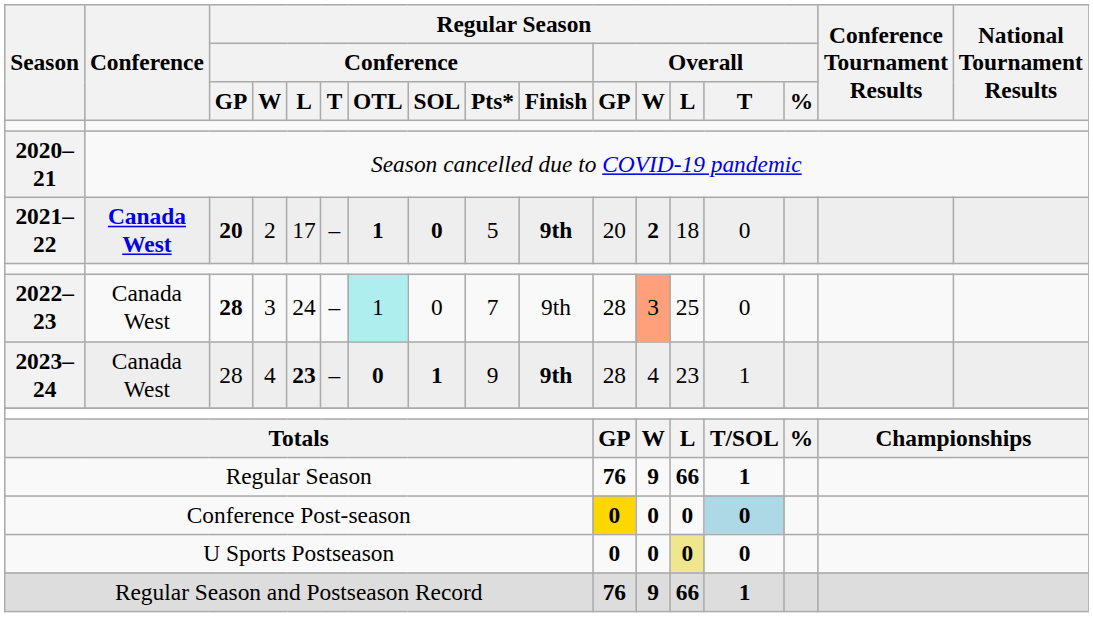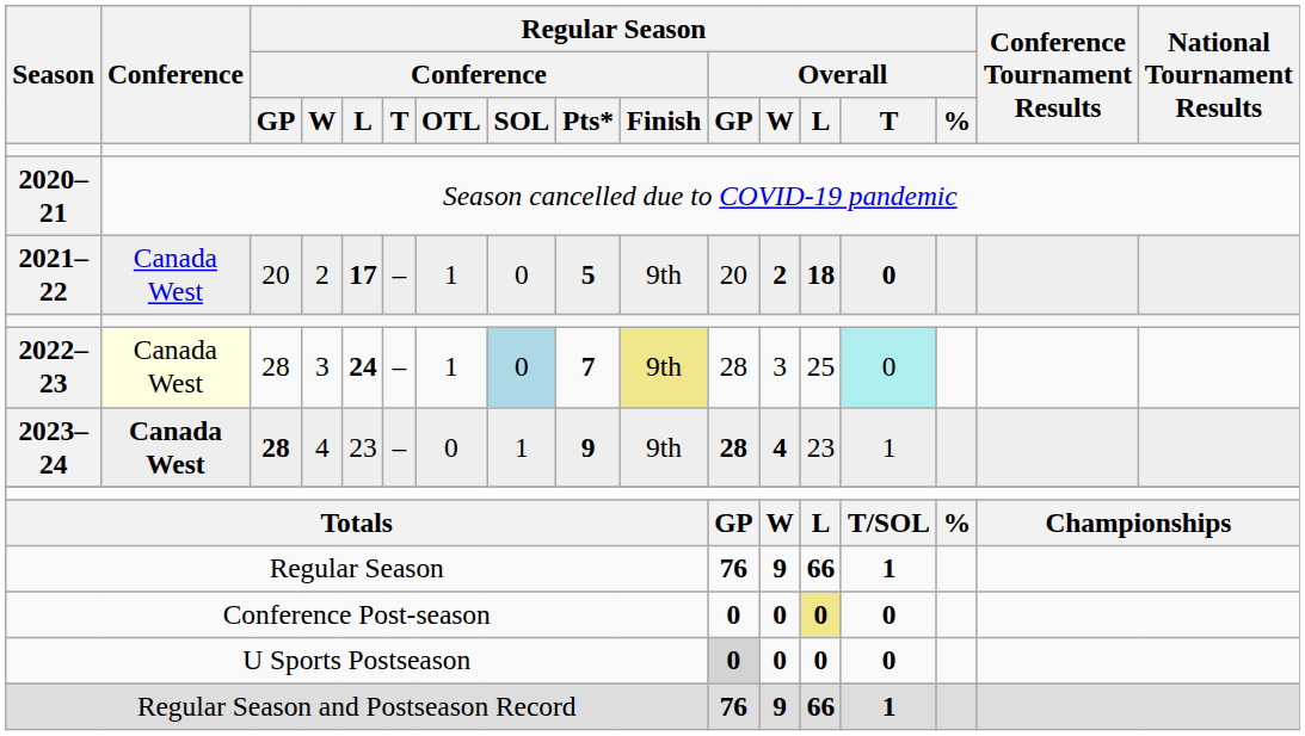2021–22 | Conference: bold -> normal
2021–22 | Regular Season / Conference / GP: bold -> normal
2021–22 | Regular Season / Conference / L: normal -> bold
2021–22 | Regular Season / Conference / OTL: bold -> normal
2021–22 | Regular Season / Conference / SOL: bold -> normal
2021–22 | Regular Season / Conference / Pts*: normal -> bold
2021–22 | Regular Season / Conference / Finish: bold -> normal
2021–22 | Regular Season / Overall / L: normal -> bold
2021–22 | Regular Season / Overall / T: normal -> bold
2022–23 | Conference: no background -> lightyellow background
2022–23 | Regular Season / Conference / GP: bold -> normal
2022–23 | Regular Season / Conference / L: normal -> bold
2022–23 | Regular Season / Conference / OTL: paleturquoise background -> no background
2022–23 | Regular Season / Conference / SOL: no background -> lightblue background
2022–23 | Regular Season / Conference / Pts*: normal -> bold
2022–23 | Regular Season / Conference / Finish: no background -> khaki background
2022–23 | Regular Season / Overall / W: lightsalmon background -> no background
2022–23 | Regular Season / Overall / T: no background -> paleturquoise background
2023–24 | Conference: normal -> bold
2023–24 | Regular Season / Conference / GP: normal -> bold
2023–24 | Regular Season / Conference / L: bold -> normal
2023–24 | Regular Season / Conference / OTL: bold -> normal
2023–24 | Regular Season / Conference / SOL: bold -> normal
2023–24 | Regular Season / Conference / Pts*: normal -> bold
2023–24 | Regular Season / Conference / Finish: bold -> normal
2023–24 | Regular Season / Overall / GP: normal -> bold
2023–24 | Regular Season / Overall / W: normal -> bold
Conference Post-season | Regular Season / Overall / GP: gold background -> no background
Conference Post-season | Regular Season / Overall / L: no background -> khaki background
Conference Post-season | Regular Season / Overall / T: lightblue background -> no background
U Sports Postseason | Regular Season / Overall / GP: no background -> lightgrey background
U Sports Postseason | Regular Season / Overall / L: khaki background -> no background
